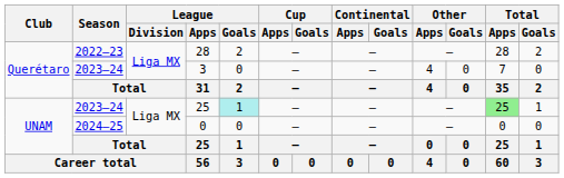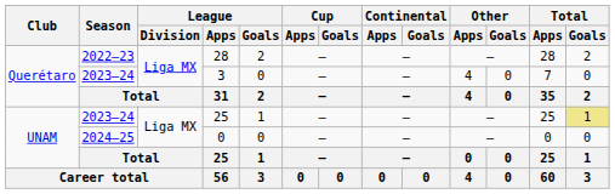2023–24 / 25 | League / Goals: paleturquoise background -> no background
2023–24 / 25 | Total / Apps: lightgreen background -> no background
2023–24 / 25 | Total / Goals: no background -> khaki background
